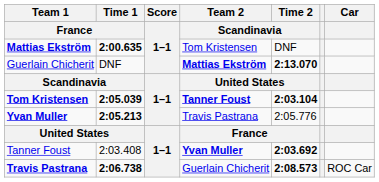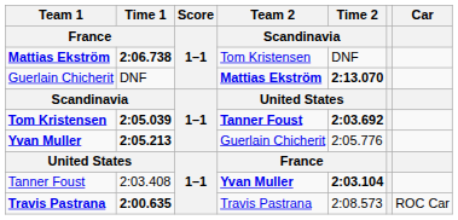row 3 | Time 1 / France: 2:00.635 -> 2:06.738
row 6 | Time 2 / Scandinavia: 2:03.104 -> 2:03.692
row 7 | Team 2 / Scandinavia: Travis Pastrana -> Guerlain Chicherit
row 9 | Time 2 / Scandinavia: 2:03.692 -> 2:03.104
row 10 | Time 1 / France: 2:06.738 -> 2:00.635
row 10 | Team 2 / Scandinavia: Guerlain Chicherit -> Travis Pastrana
row 10 | Time 2 / Scandinavia: bold -> normal
